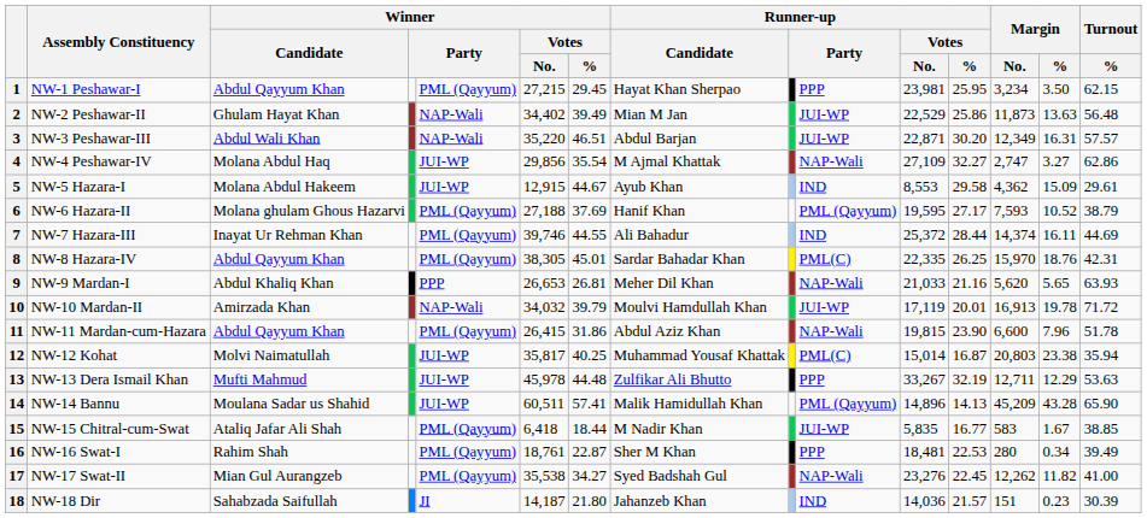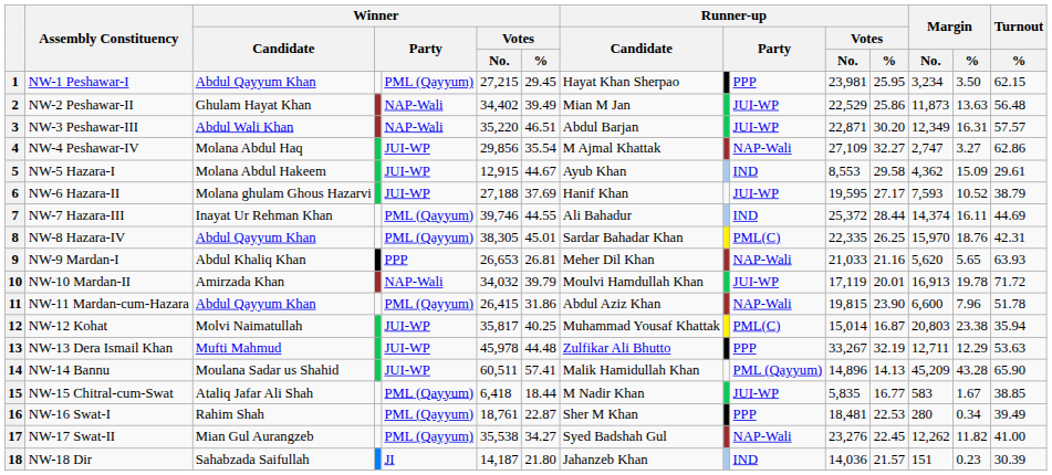6 | column 5: PML (Qayyum) -> JUI-WP
6 | column 10: PML (Qayyum) -> JUI-WP
